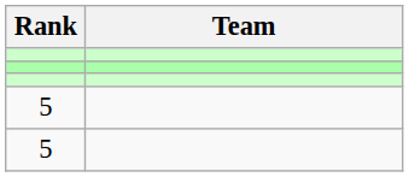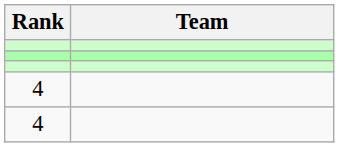row 5 | Rank: 5 -> 4
row 6 | Rank: 5 -> 4
